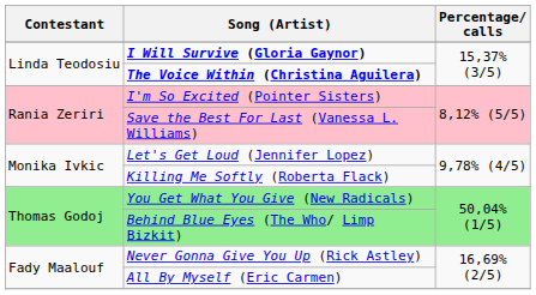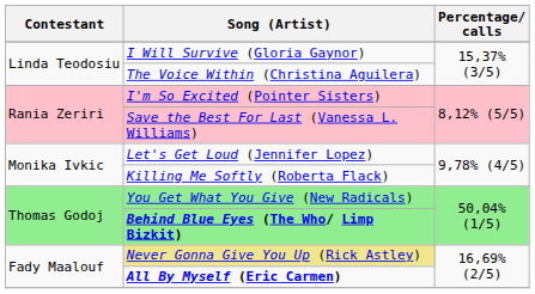I Will Survive (Gloria Gaynor) | Song (Artist): bold -> normal
The Voice Within (Christina Aguilera) | Song (Artist): bold -> normal
Behind Blue Eyes (The Who/ Limp Bizkit) | Song (Artist): normal -> bold
Never Gonna Give You Up (Rick Astley) | Song (Artist): no background -> khaki background
All By Myself (Eric Carmen) | Song (Artist): normal -> bold
